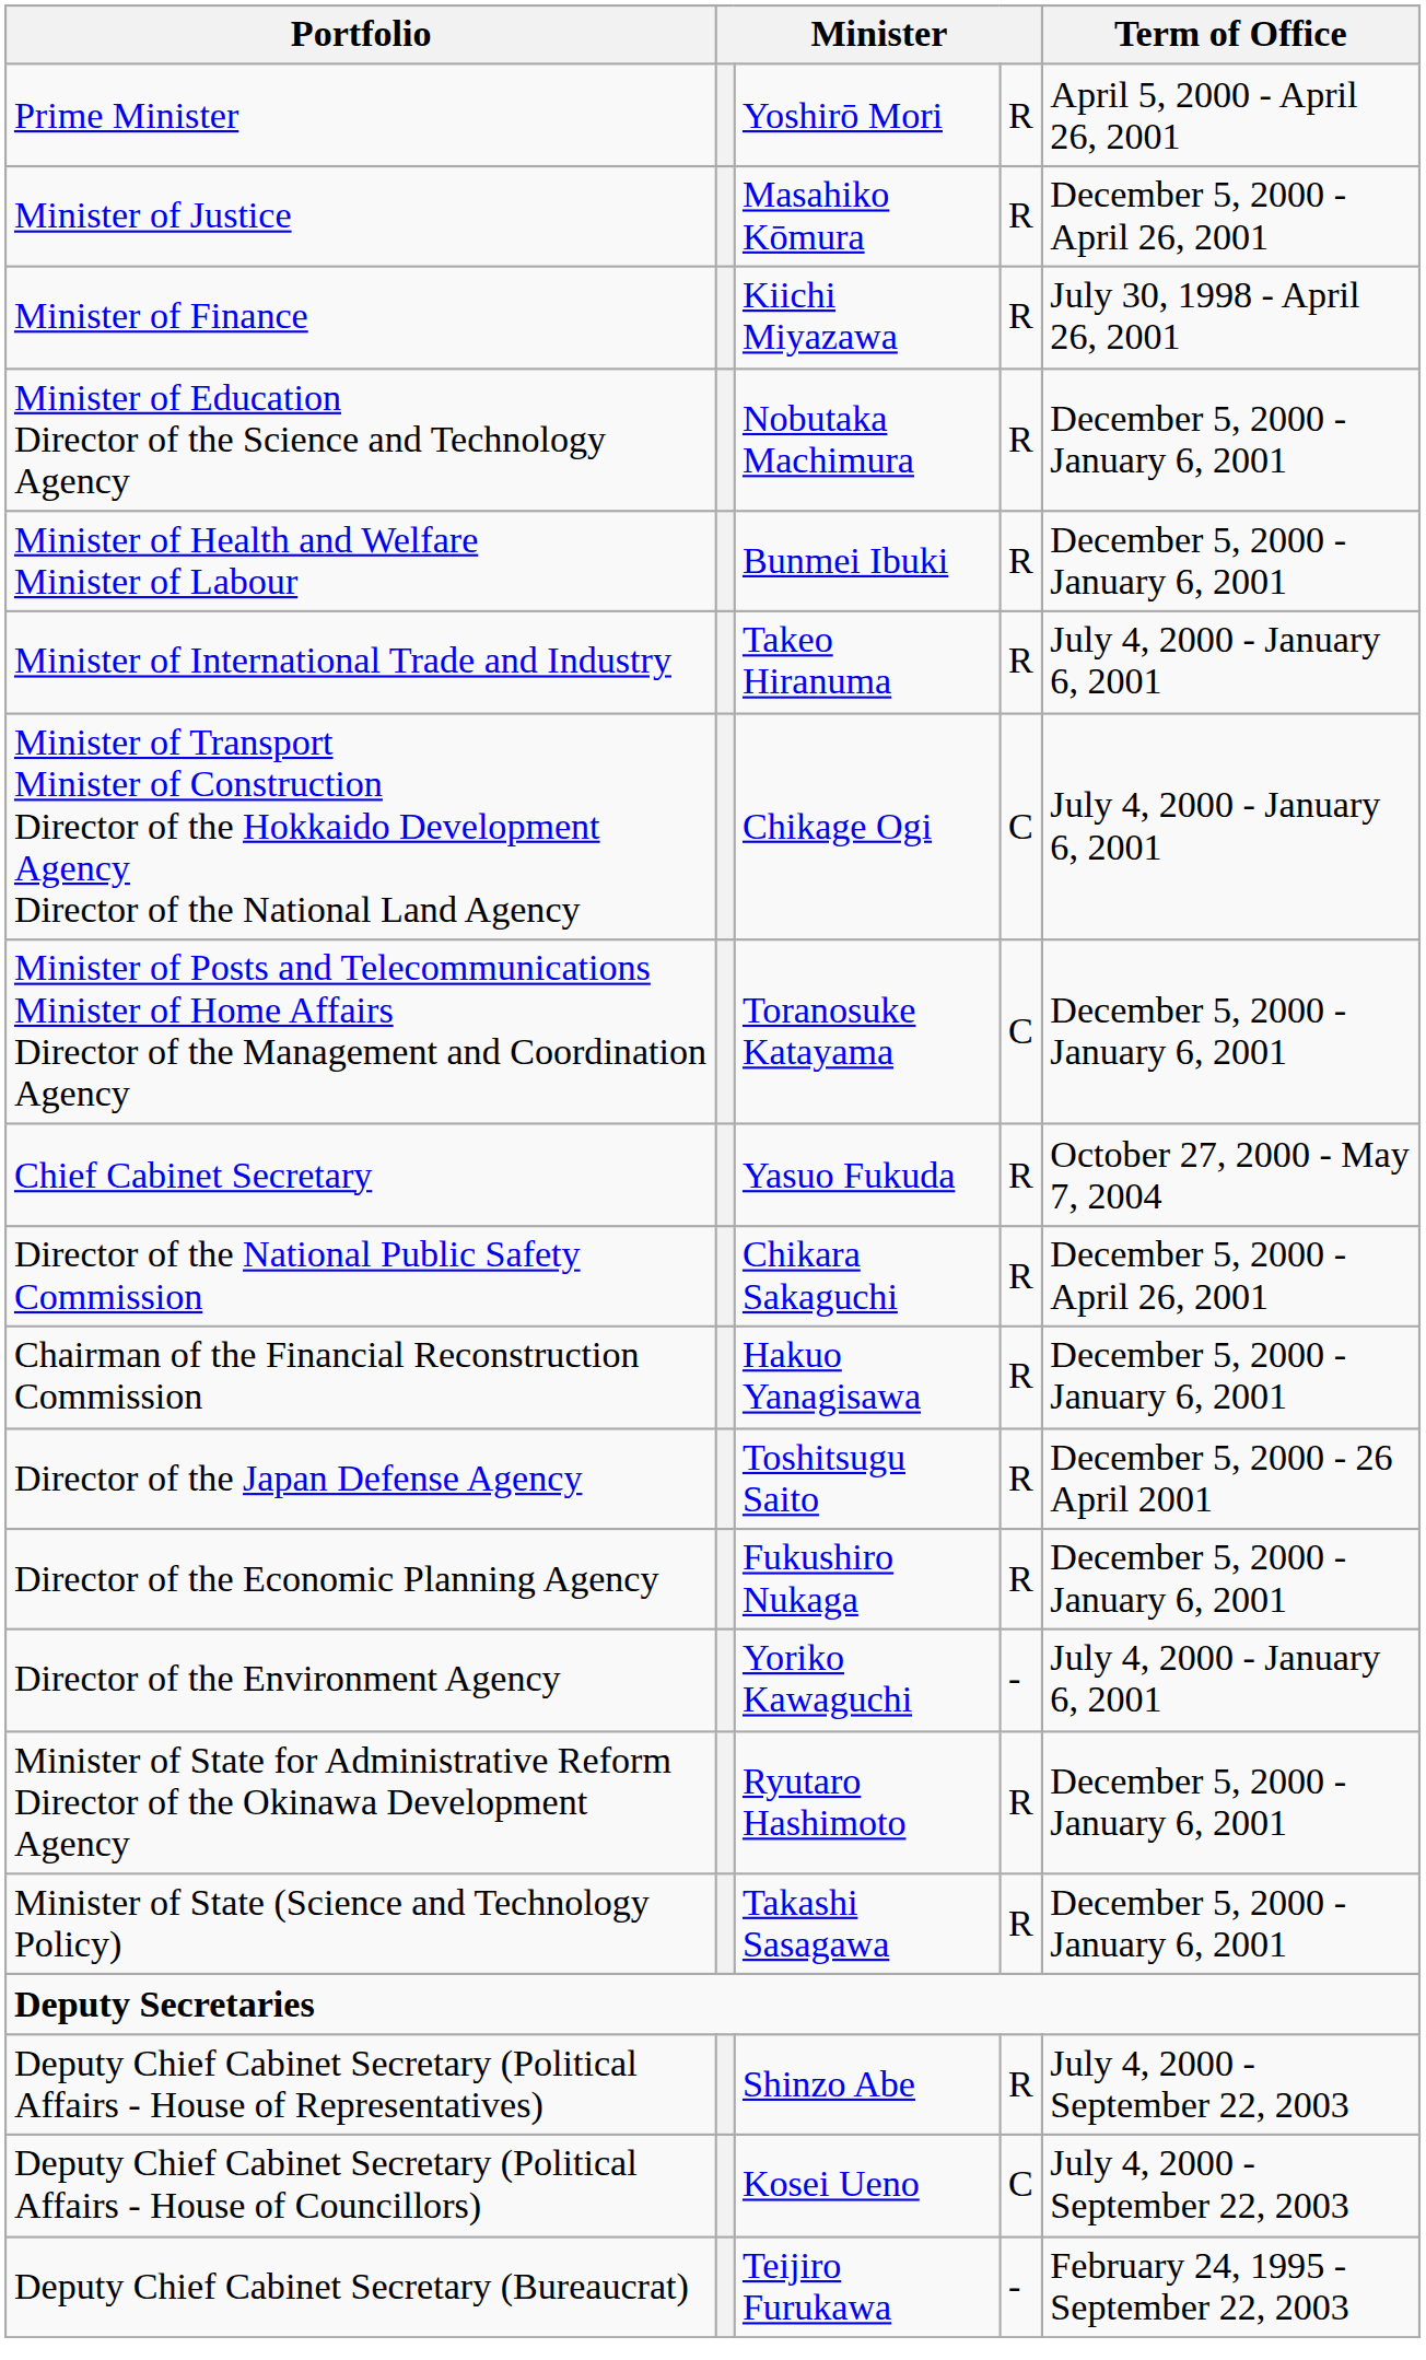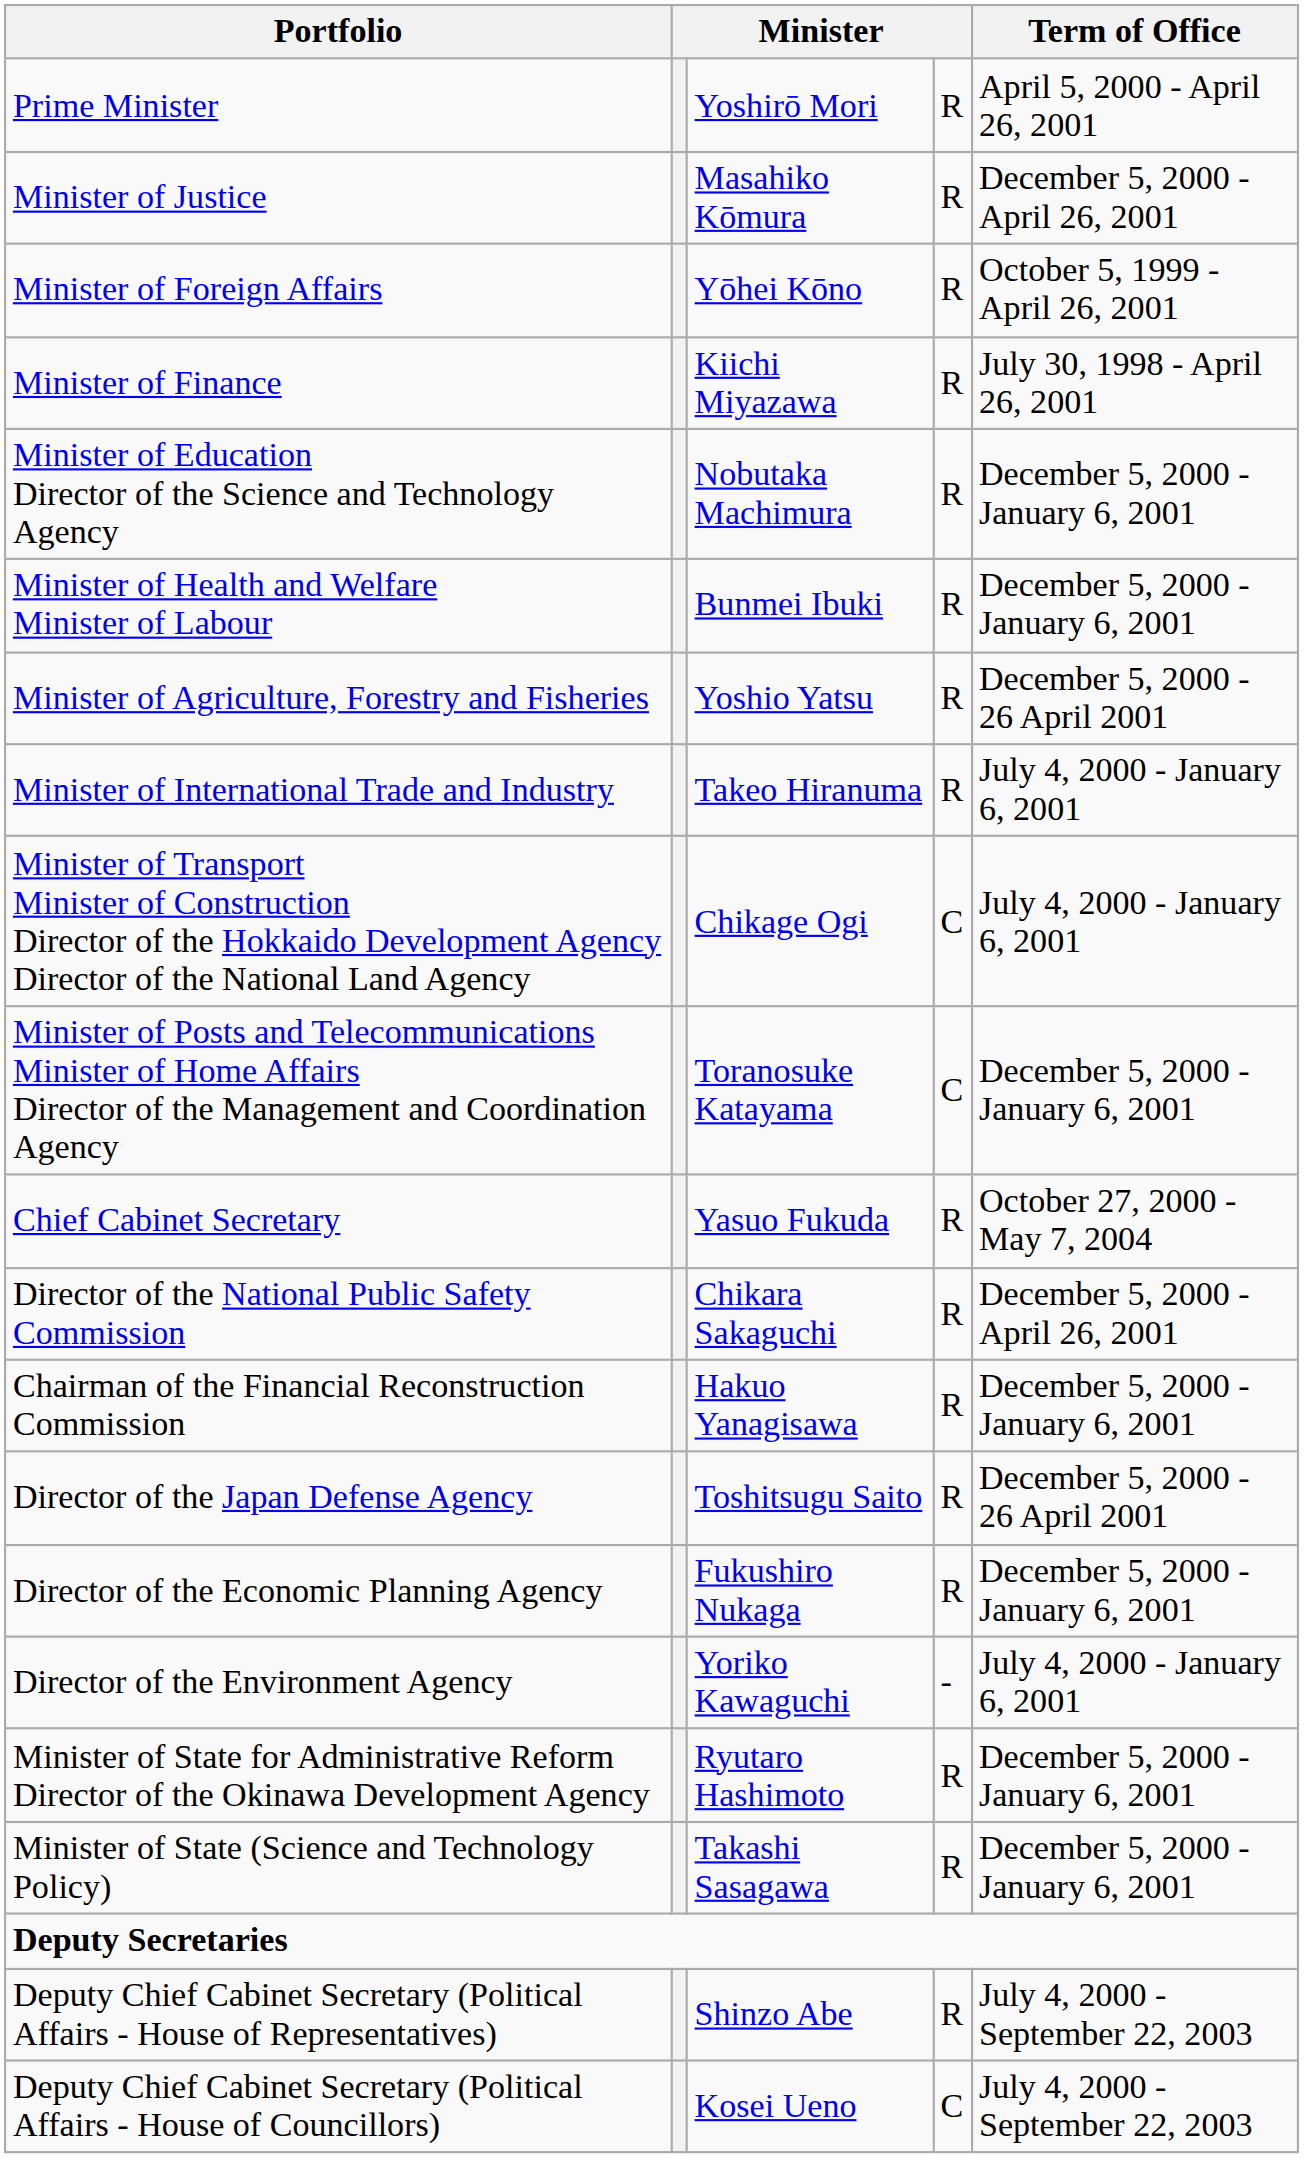+ row: Minister of Foreign Affairs | Yōhei Kōno | R | October 5, 1999 - April 26, 2001
+ row: Minister of Agriculture, Forestry and Fisheries | Yoshio Yatsu | R | December 5, 2000 - 26 April 2001
- row: Deputy Chief Cabinet Secretary (Bureaucrat) | Teijiro Furukawa | - | February 24, 1995 - September 22, 2003
